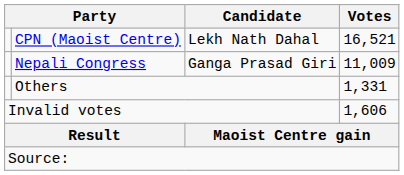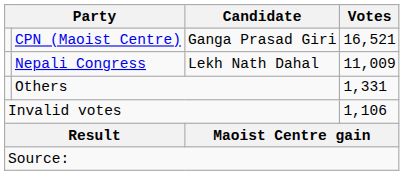CPN (Maoist Centre) | Candidate: Lekh Nath Dahal -> Ganga Prasad Giri
Nepali Congress | Candidate: Ganga Prasad Giri -> Lekh Nath Dahal
Invalid votes | Votes: 1,606 -> 1,106
